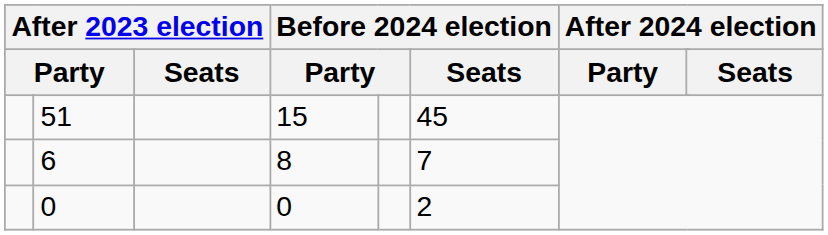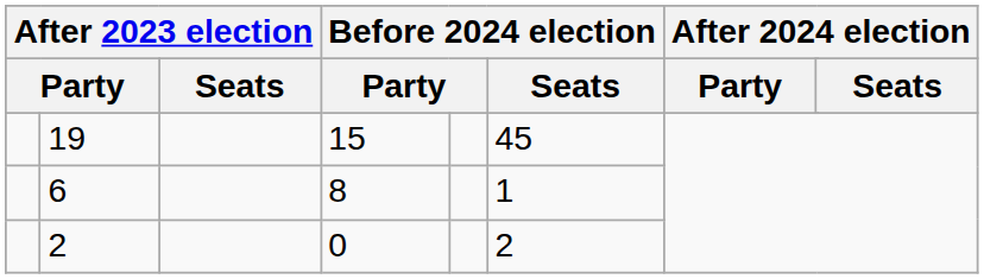row 3 | column 2: 51 -> 19
row 4 | Before 2024 election / Seats: 7 -> 1
row 5 | column 2: 0 -> 2
